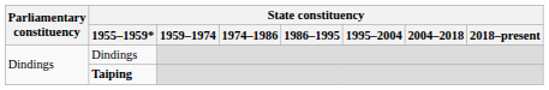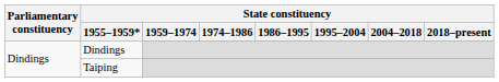Taiping | State constituency / 1955–1959*: bold -> normal
